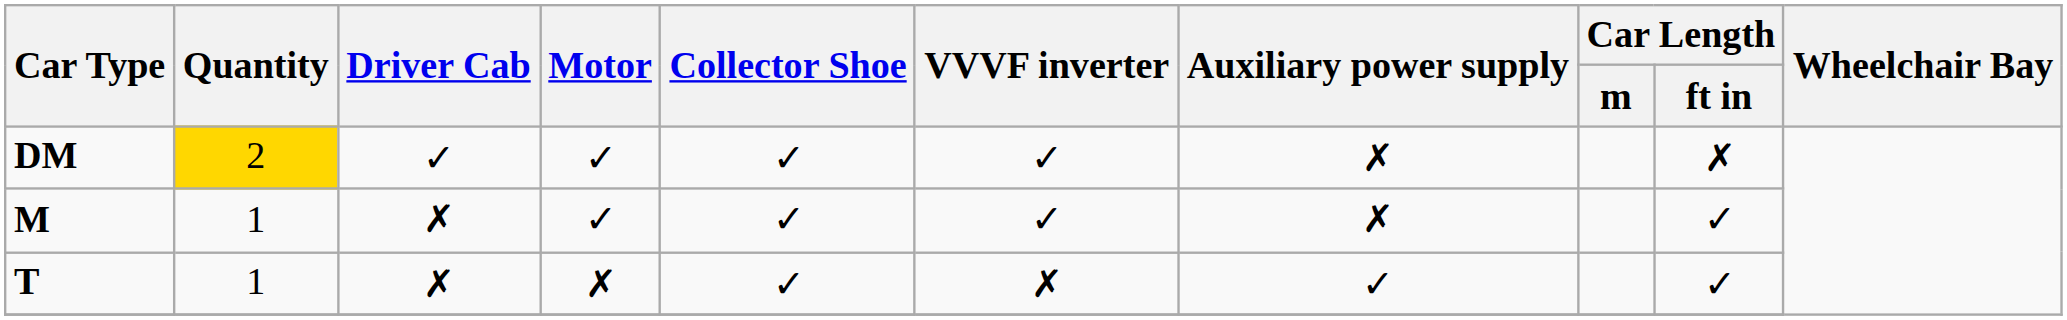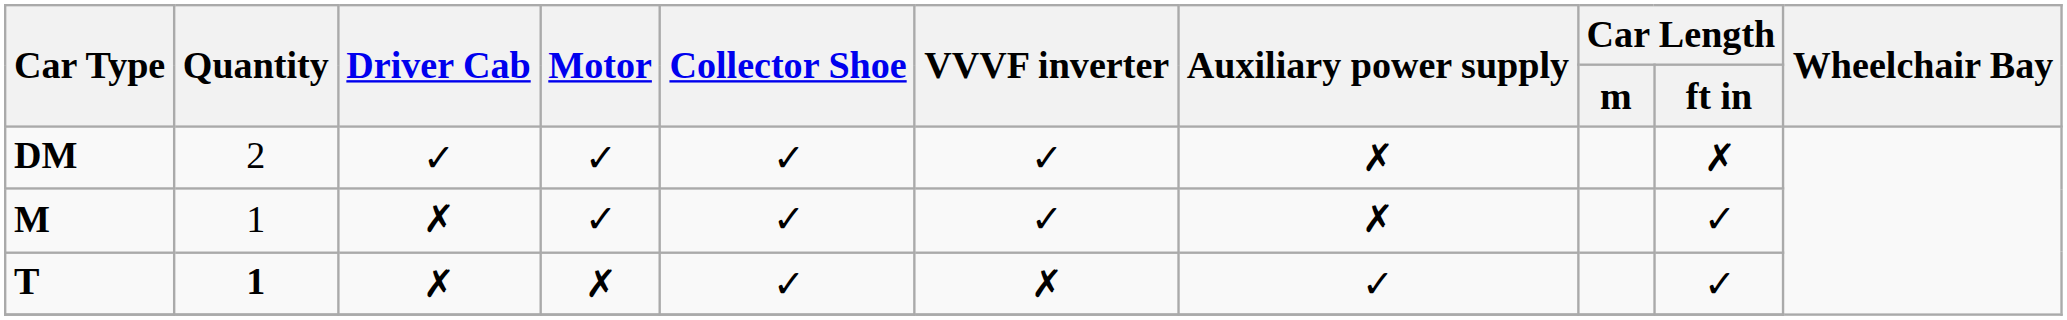DM | Quantity: gold background -> no background
T | Quantity: normal -> bold
